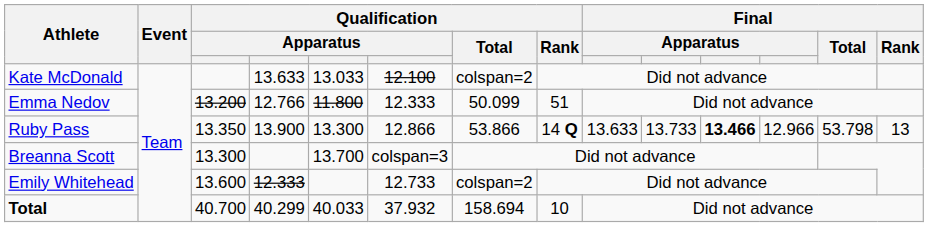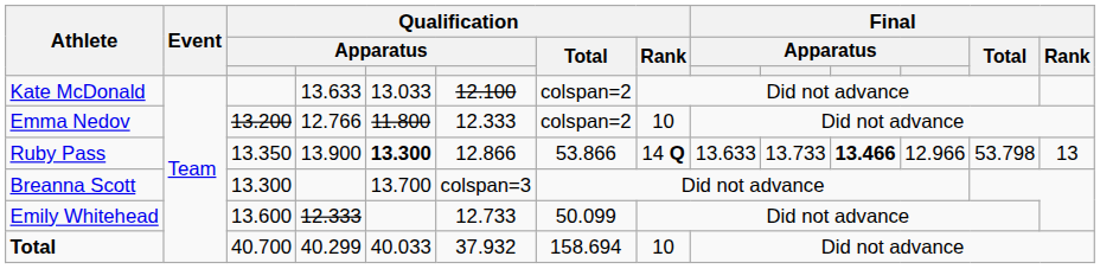Emma Nedov | Qualification / Total: 50.099 -> colspan=2
Emma Nedov | Qualification / Rank: 51 -> 10
Ruby Pass | column 5: normal -> bold
Emily Whitehead | Qualification / Total: colspan=2 -> 50.099
